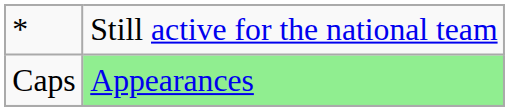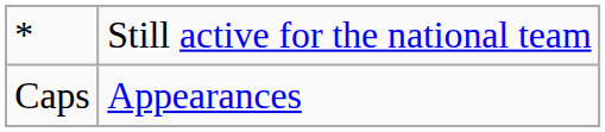Caps | column 2: lightgreen background -> no background
